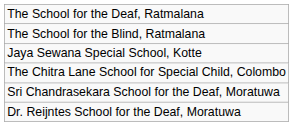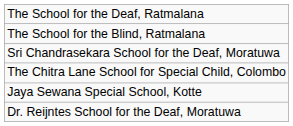row 3 | column 1: Jaya Sewana Special School, Kotte -> Sri Chandrasekara School for the Deaf, Moratuwa
row 5 | column 1: Sri Chandrasekara School for the Deaf, Moratuwa -> Jaya Sewana Special School, Kotte
